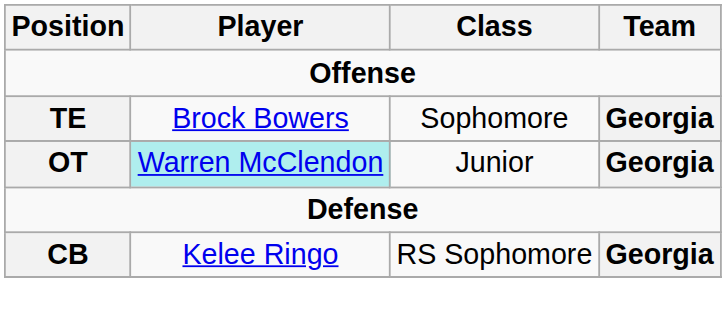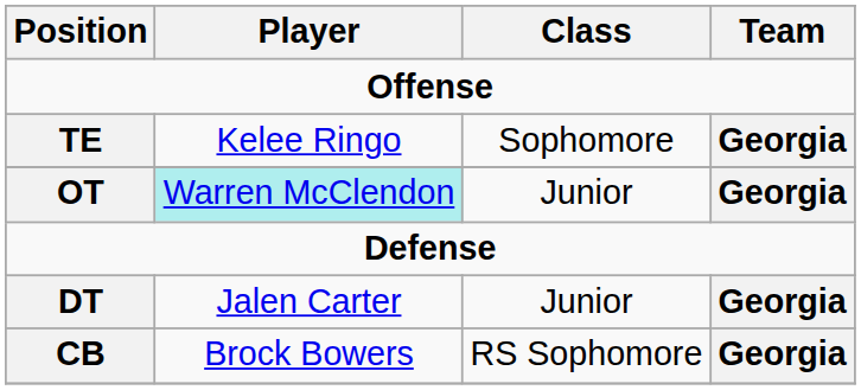TE | Player: Brock Bowers -> Kelee Ringo
+ row: DT | Jalen Carter | Junior | Georgia
CB | Player: Kelee Ringo -> Brock Bowers
